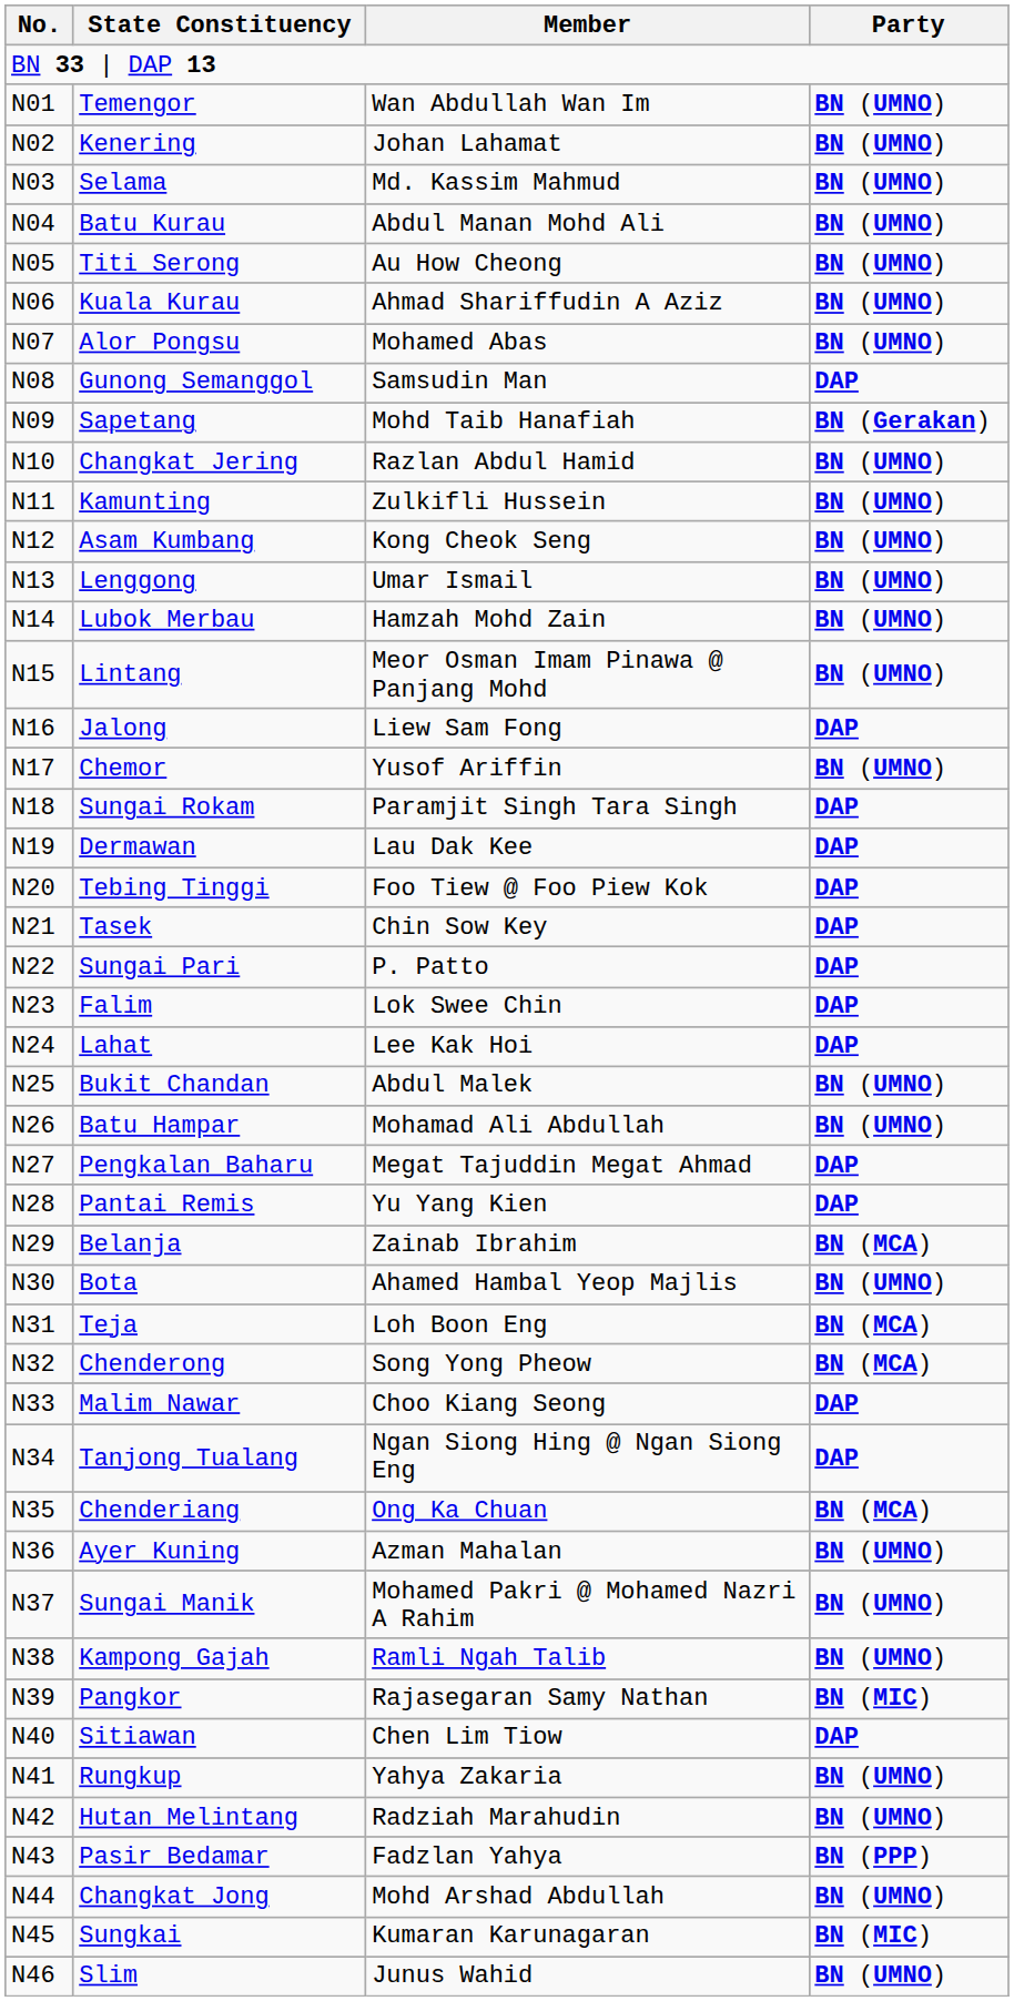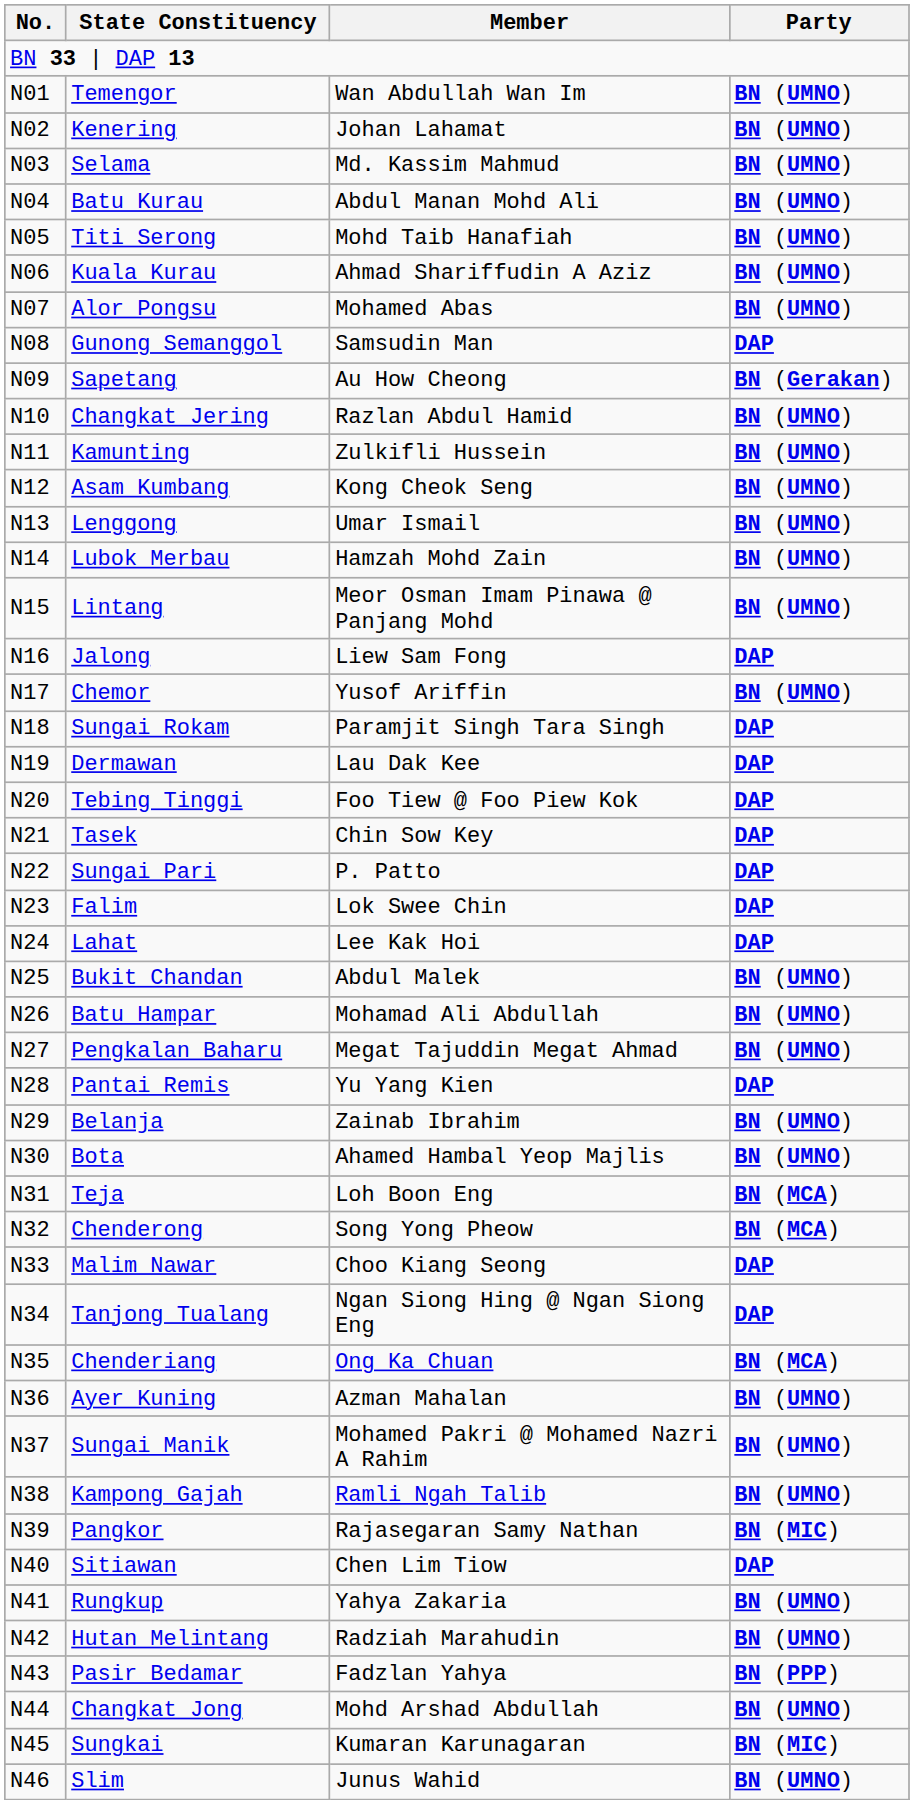Titi Serong | Member: Au How Cheong -> Mohd Taib Hanafiah
Sapetang | Member: Mohd Taib Hanafiah -> Au How Cheong
Pengkalan Baharu | Party: DAP -> BN (UMNO)
Belanja | Party: BN (MCA) -> BN (UMNO)
